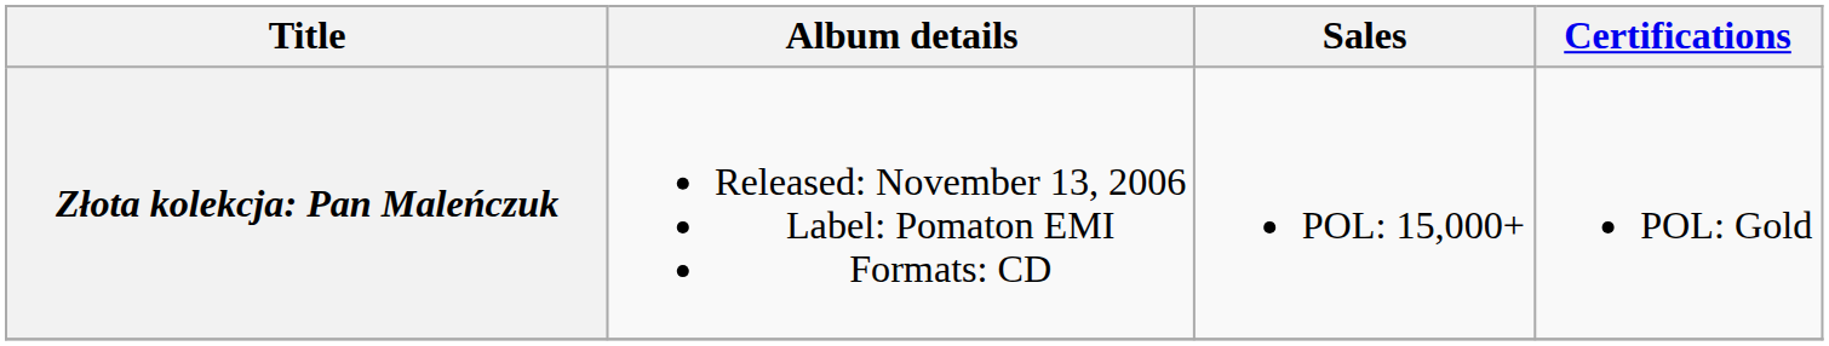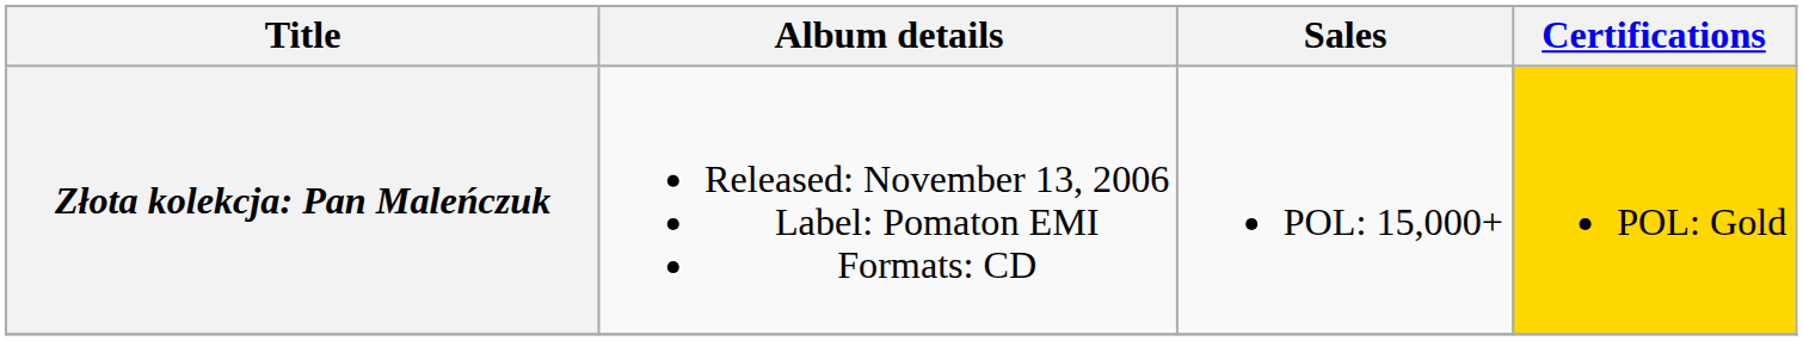Złota kolekcja: Pan Maleńczuk | Certifications: no background -> gold background
